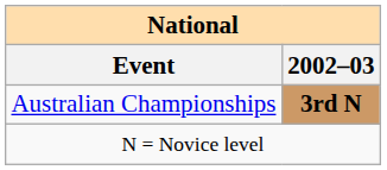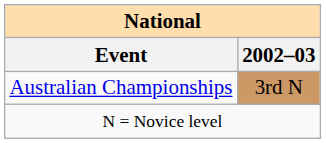Australian Championships | 2002–03: bold -> normal
